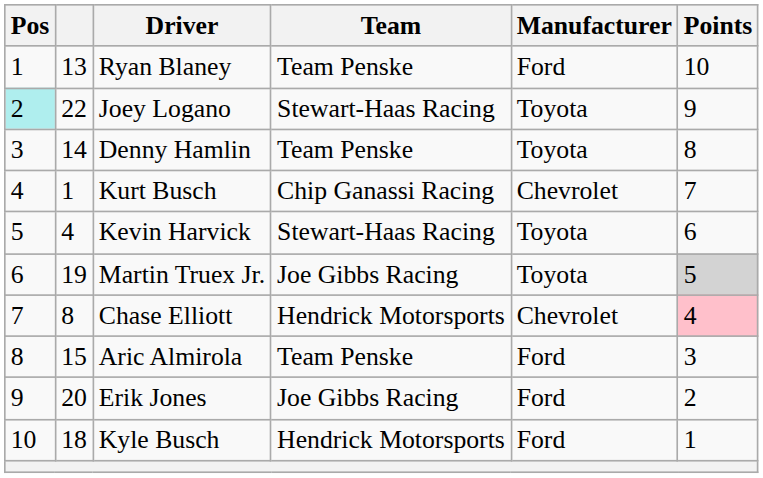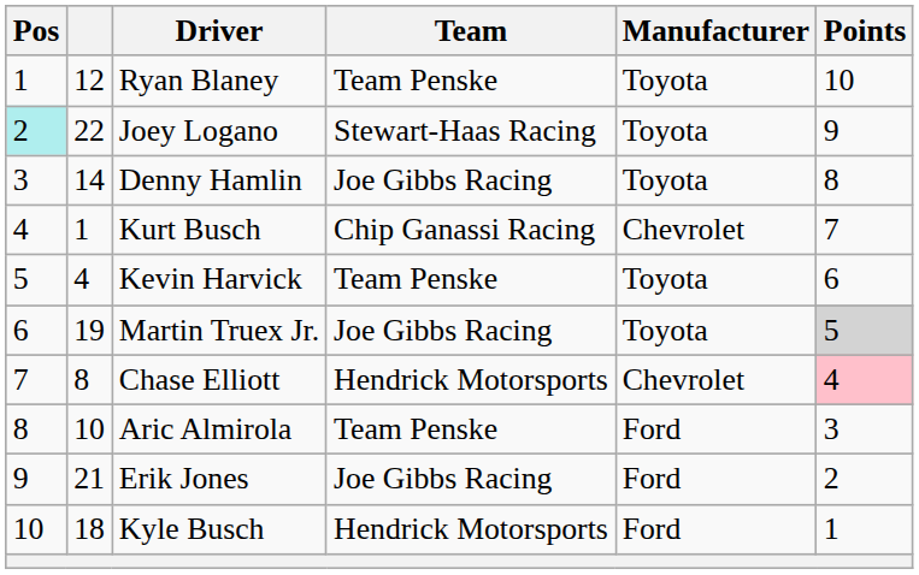Ryan Blaney | column 2: 13 -> 12
Ryan Blaney | Manufacturer: Ford -> Toyota
Denny Hamlin | Team: Team Penske -> Joe Gibbs Racing
Kevin Harvick | Team: Stewart-Haas Racing -> Team Penske
Aric Almirola | column 2: 15 -> 10
Erik Jones | column 2: 20 -> 21
